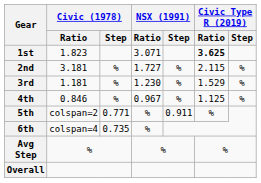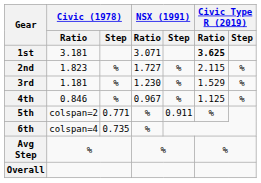1st | Civic (1978) / Ratio: 1.823 -> 3.181
2nd | Civic (1978) / Ratio: 3.181 -> 1.823
